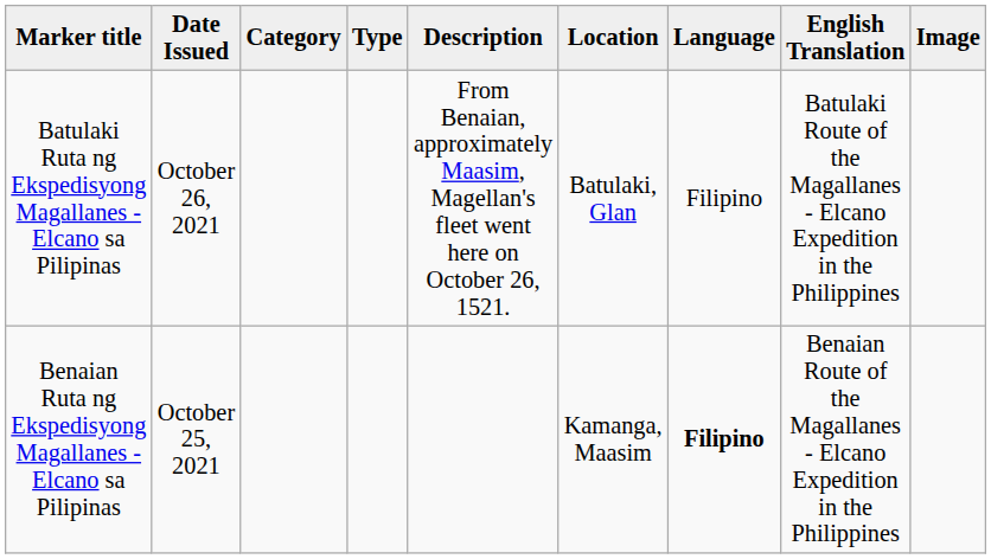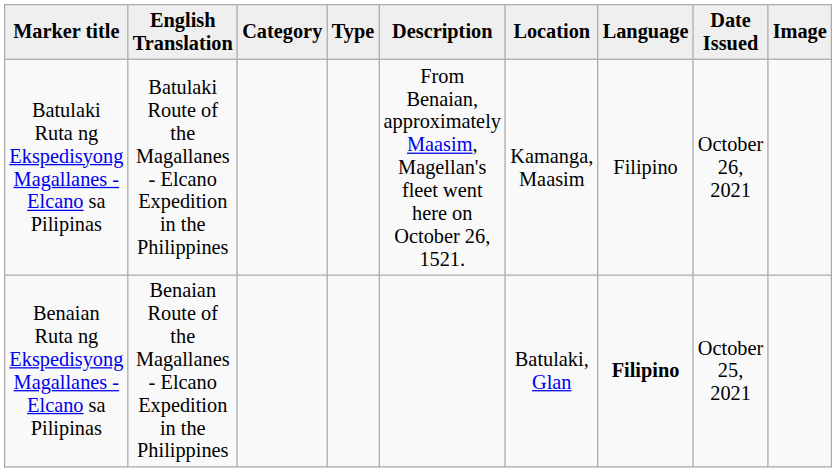columns swapped: English Translation <-> Date Issued
row 2 | Location: Batulaki, Glan -> Kamanga, Maasim
row 3 | Location: Kamanga, Maasim -> Batulaki, Glan
